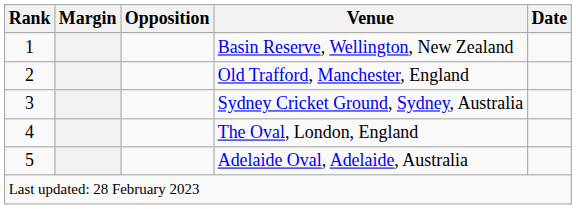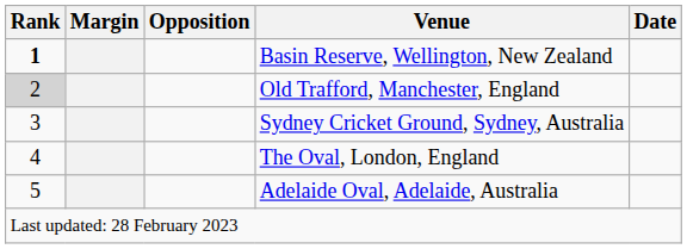Basin Reserve, Wellington, New Zealand | Rank: normal -> bold
Old Trafford, Manchester, England | Rank: no background -> lightgrey background
